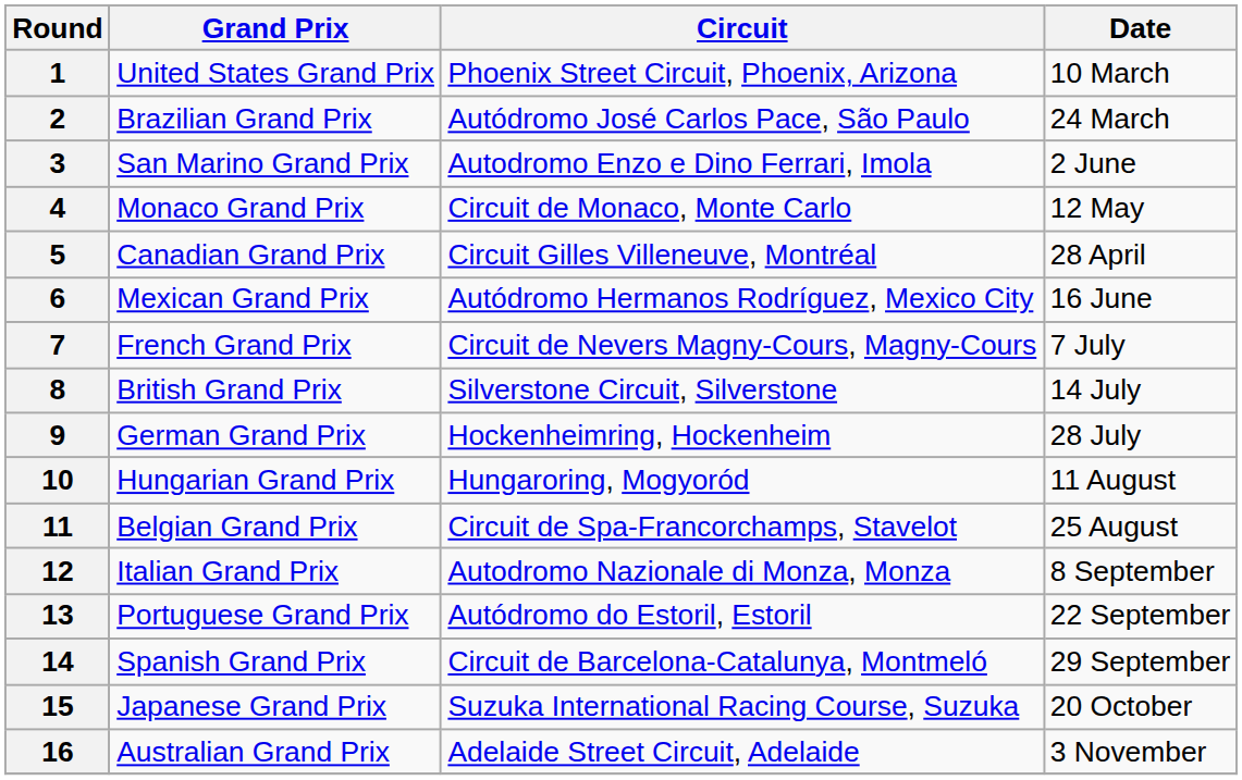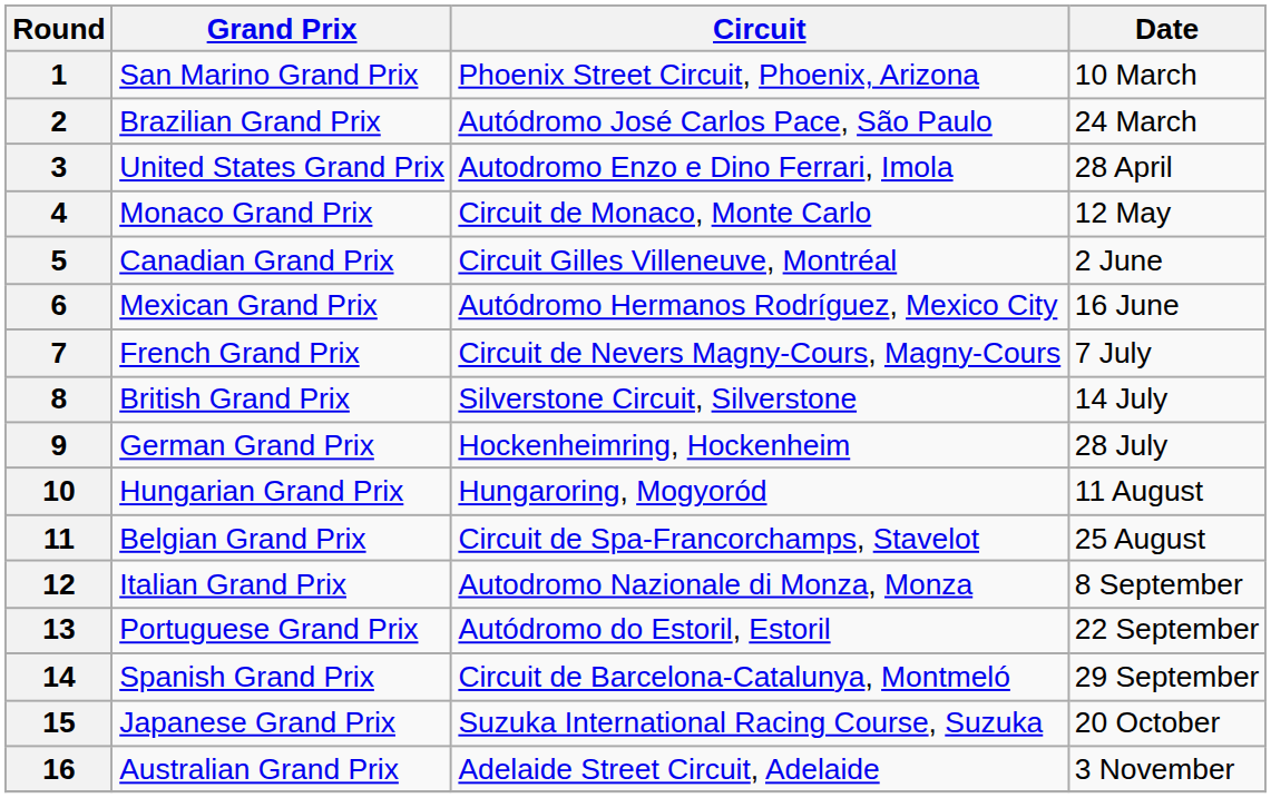1 | Grand Prix: United States Grand Prix -> San Marino Grand Prix
3 | Grand Prix: San Marino Grand Prix -> United States Grand Prix
3 | Date: 2 June -> 28 April
5 | Date: 28 April -> 2 June
